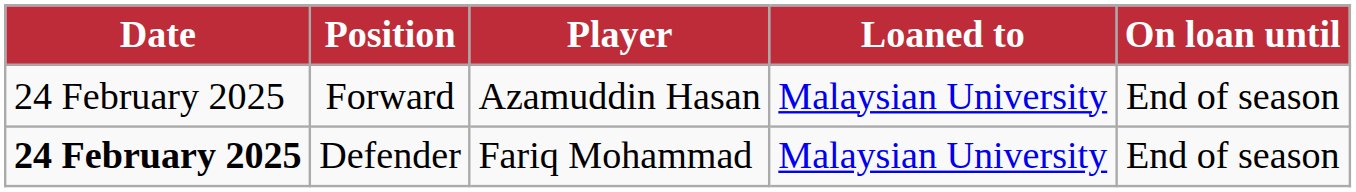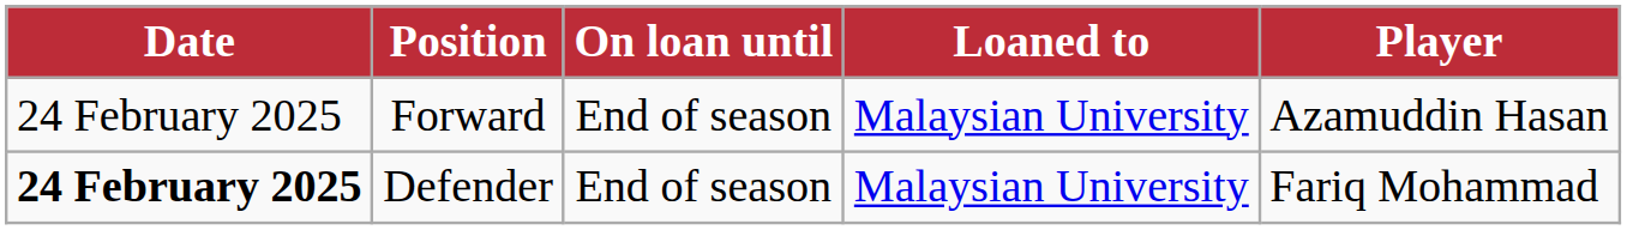columns swapped: Player <-> On loan until
